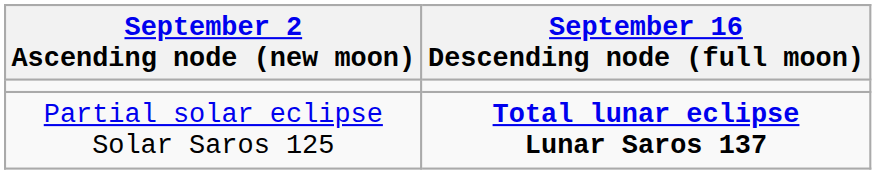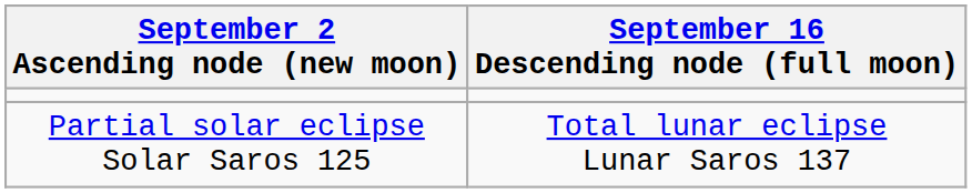row 3 | September 16 Descending node (full moon): bold -> normal
